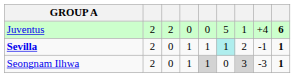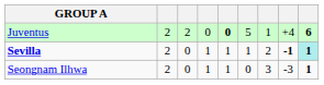Juventus | column 5: normal -> bold
Sevilla | column 6: paleturquoise background -> no background
Sevilla | column 8: normal -> bold
Sevilla | column 9: no background -> paleturquoise background
Seongnam Ilhwa | column 5: lightgrey background -> no background
Seongnam Ilhwa | column 7: lightgrey background -> no background
